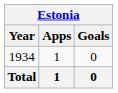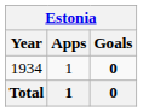1934 | Goals: normal -> bold
